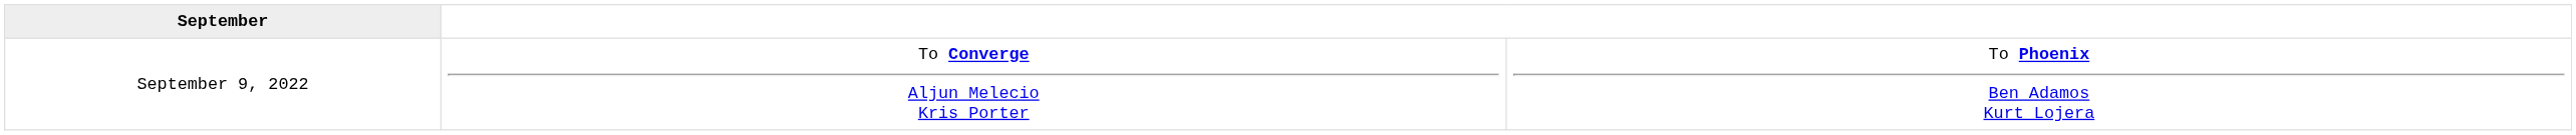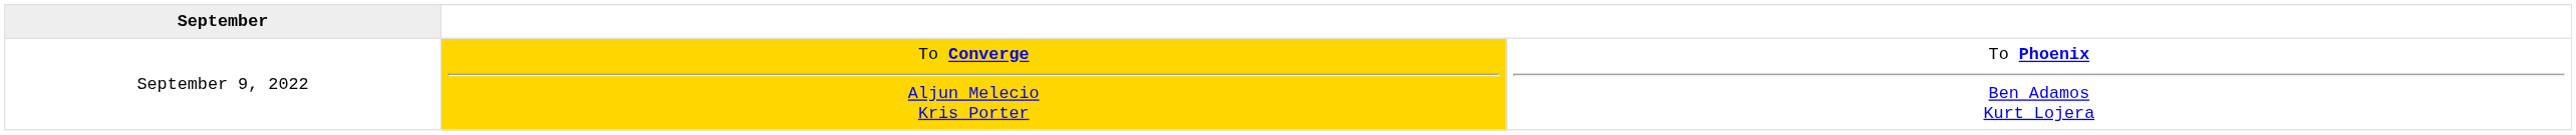September 9, 2022 | column 2: no background -> gold background
